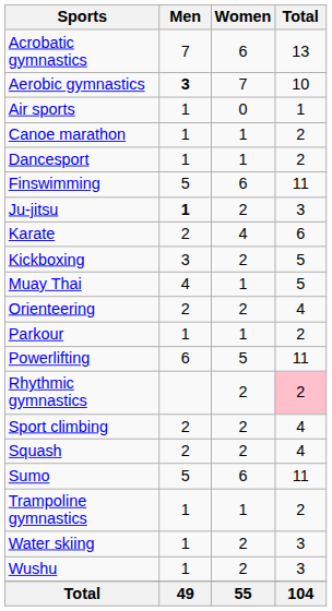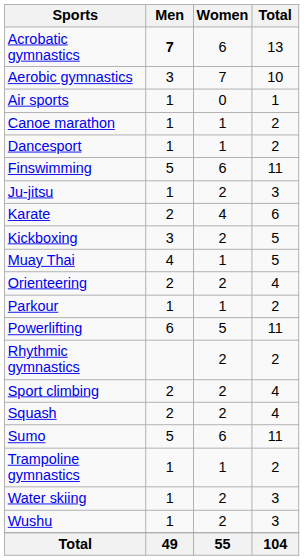Acrobatic gymnastics | Men: normal -> bold
Aerobic gymnastics | Men: bold -> normal
Ju-jitsu | Men: bold -> normal
Rhythmic gymnastics | Total: pink background -> no background
